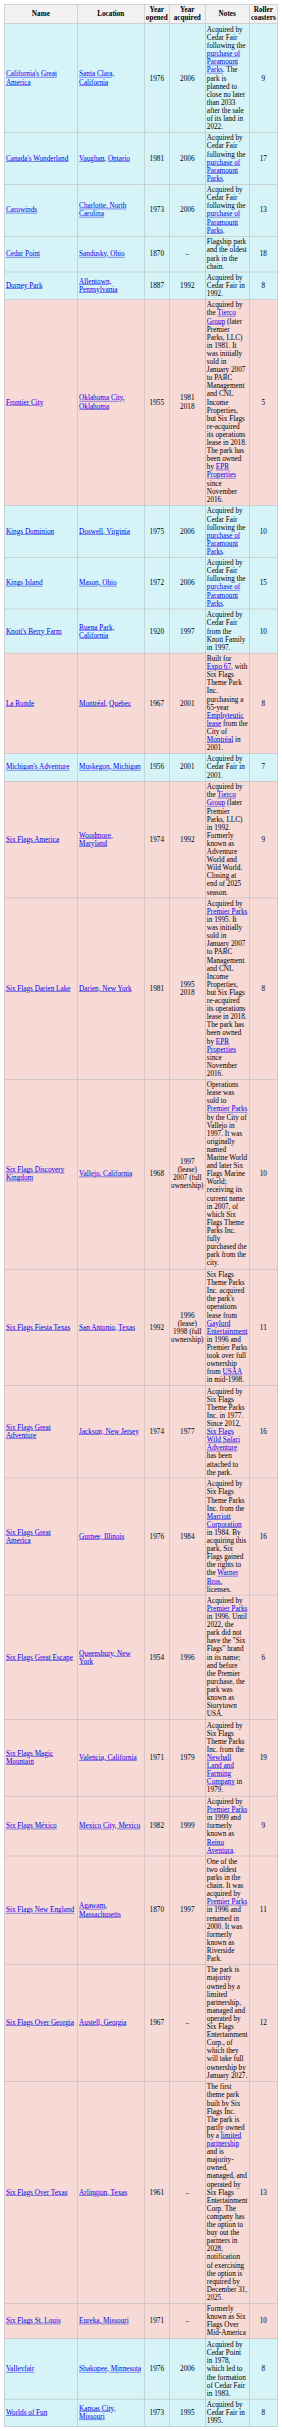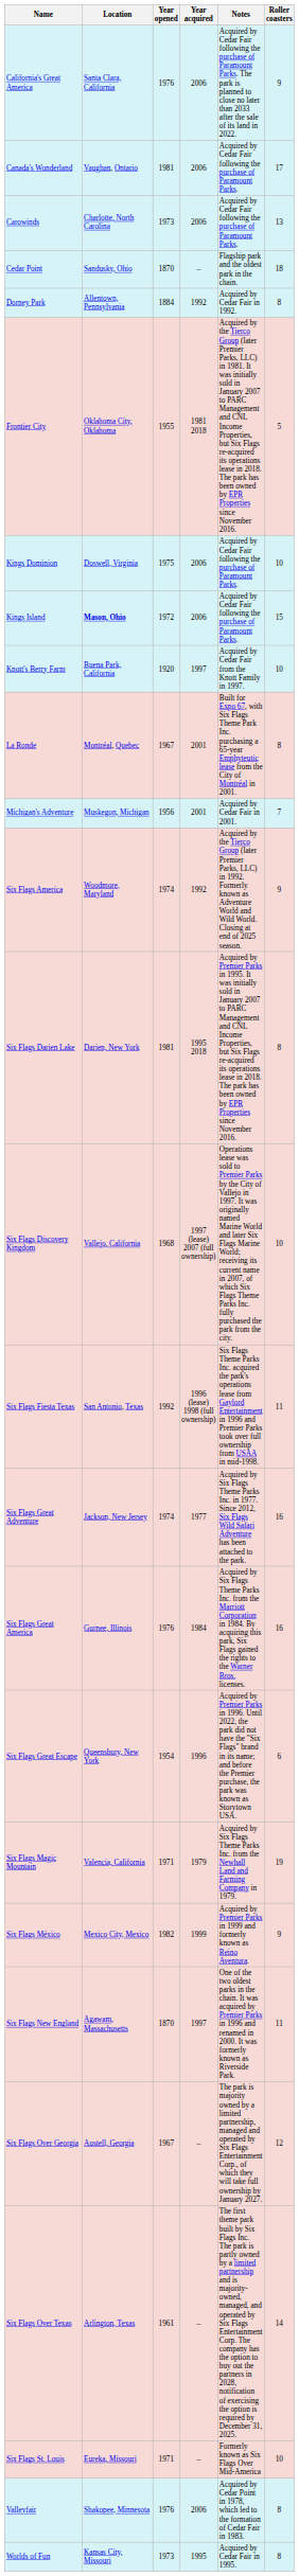Dorney Park | Year opened: 1887 -> 1884
Kings Island | Location: normal -> bold
Six Flags Over Texas | Roller coasters: 13 -> 14
